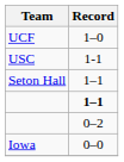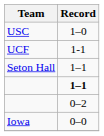row 2 | Team: UCF -> USC
row 3 | Team: USC -> UCF
